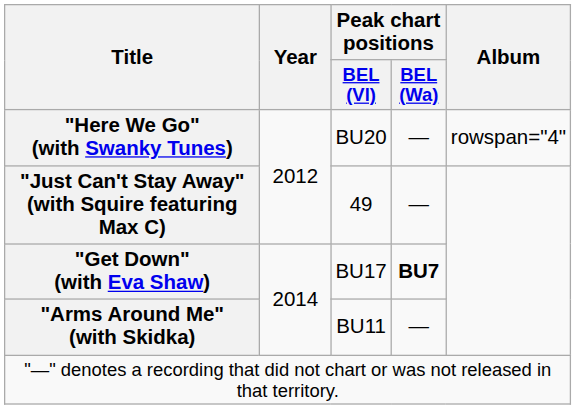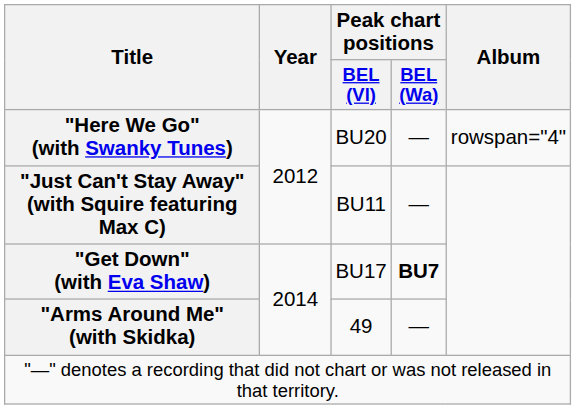"Just Can't Stay Away" (with Squire featuring Max C) | Peak chart positions / BEL (Vl): 49 -> BU11
"Arms Around Me" (with Skidka) | Peak chart positions / BEL (Vl): BU11 -> 49
